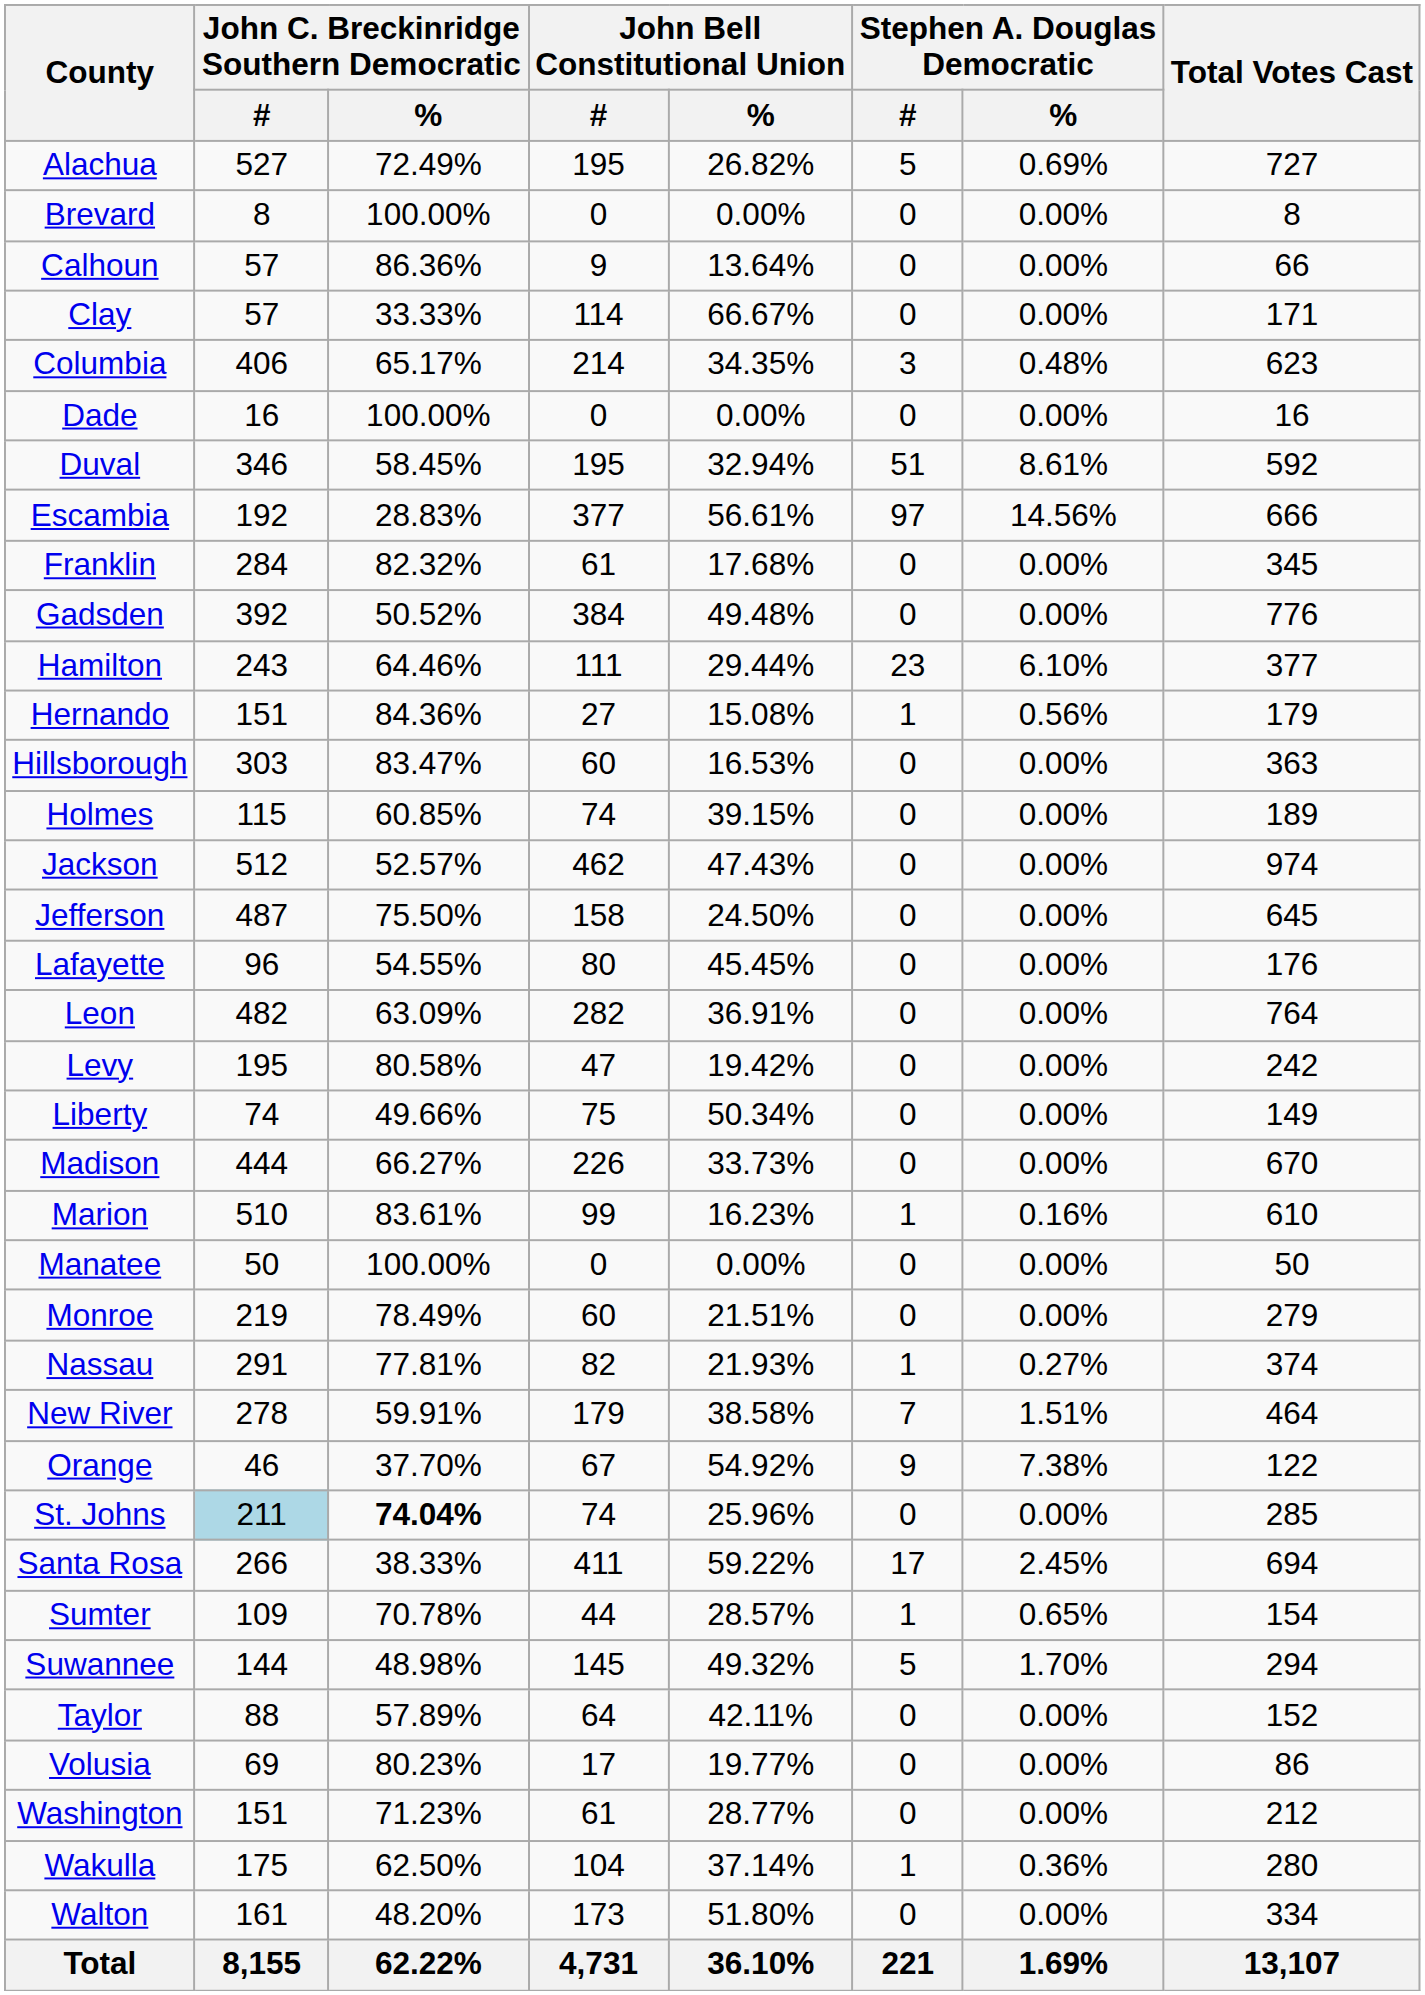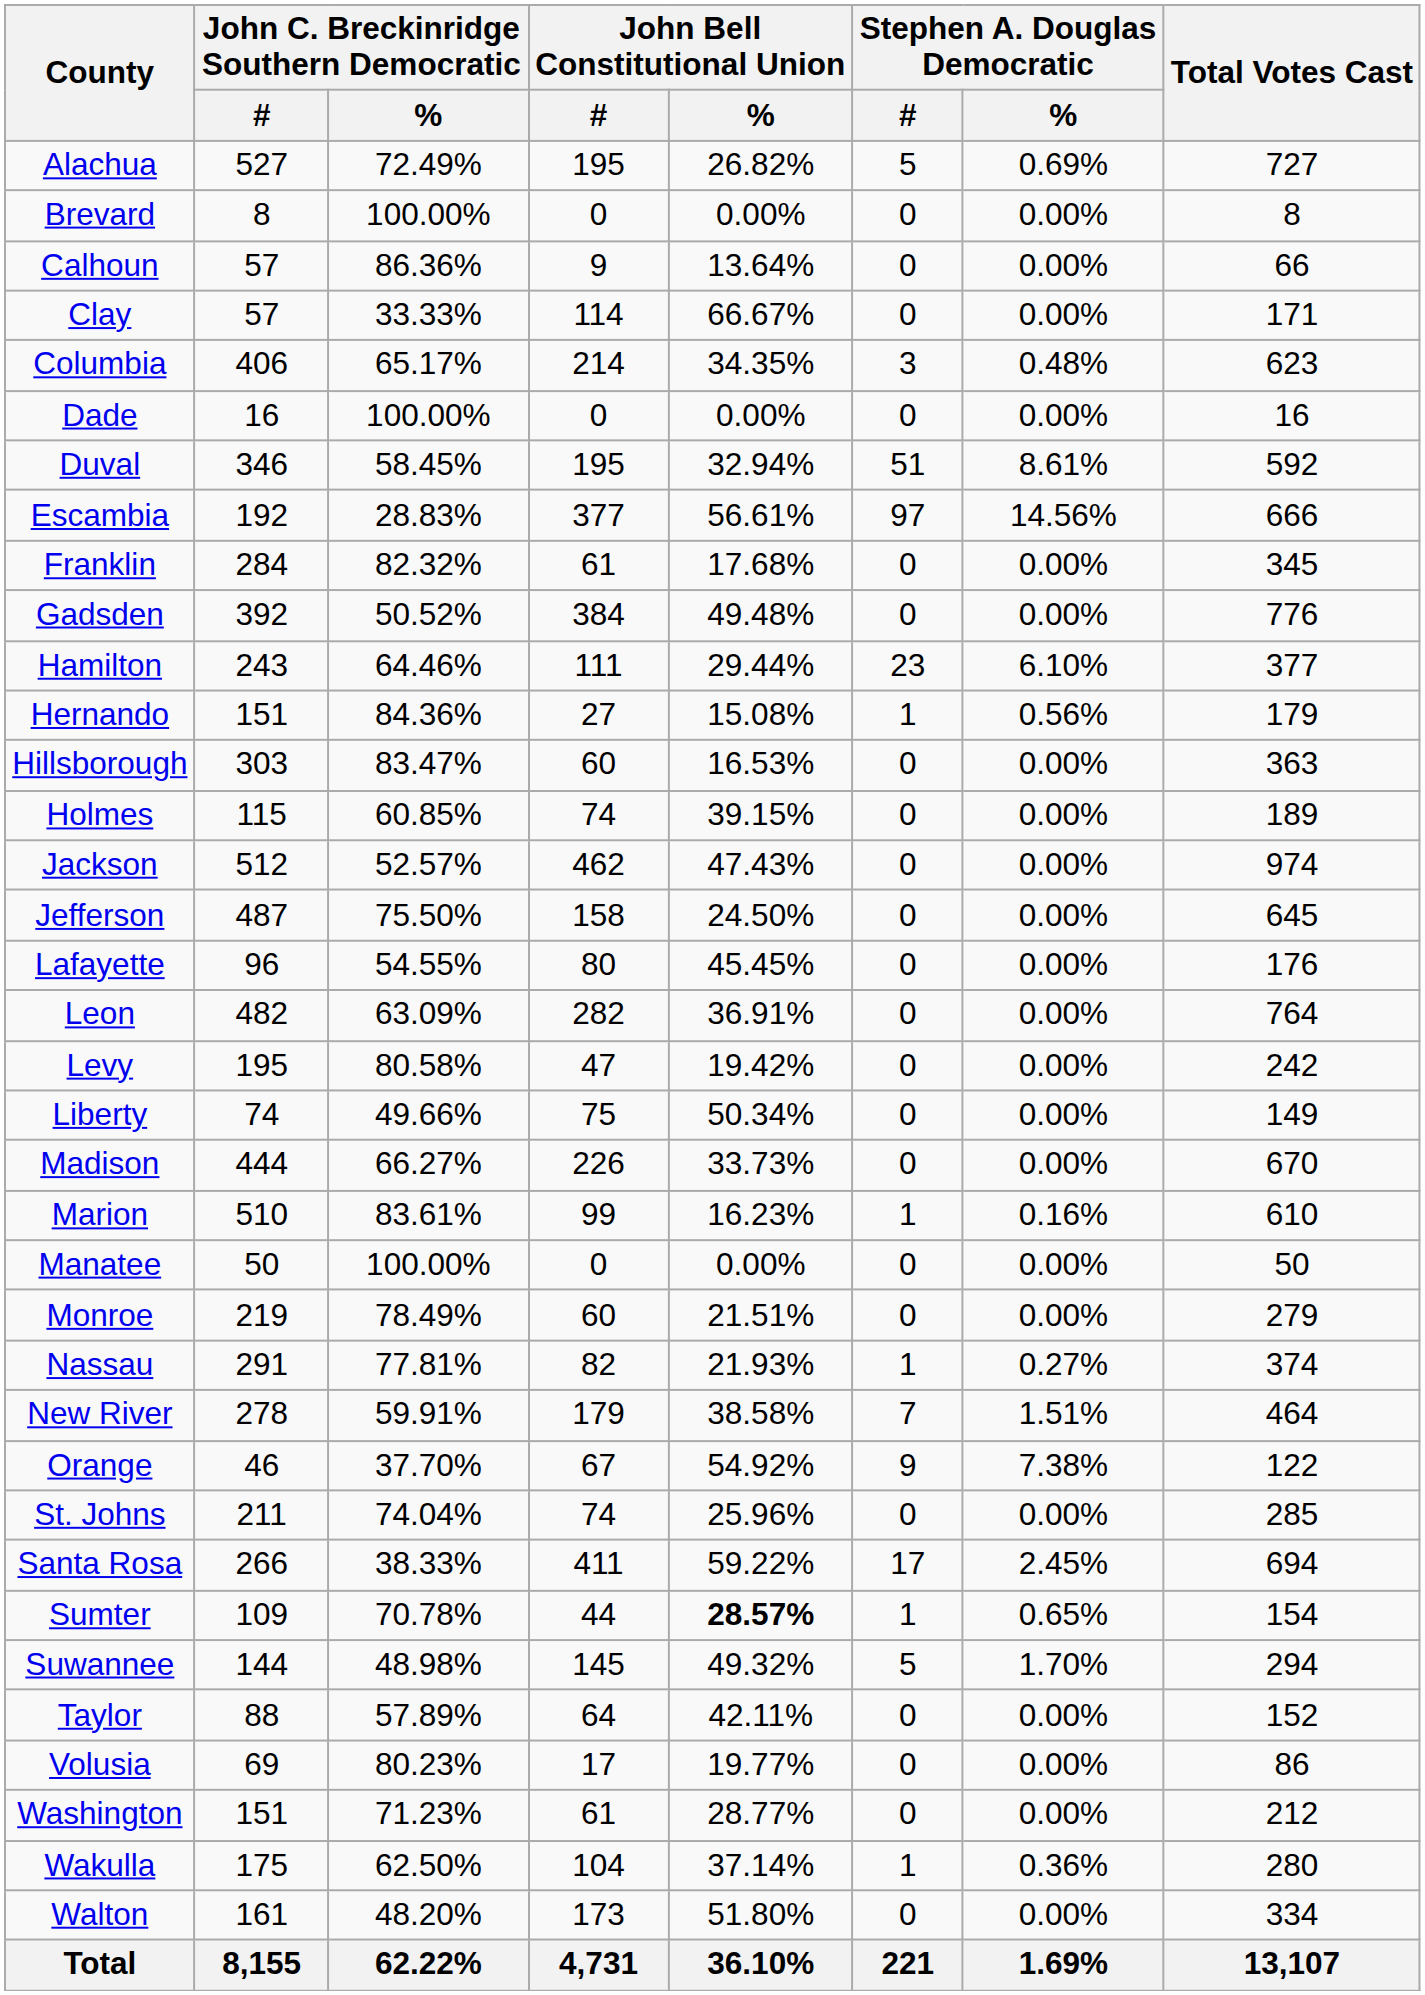St. Johns | John C. Breckinridge Southern Democratic / #: lightblue background -> no background
St. Johns | John C. Breckinridge Southern Democratic / %: bold -> normal
Sumter | John Bell Constitutional Union / %: normal -> bold
